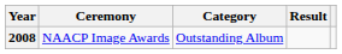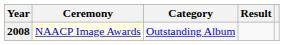2008 | Ceremony: no background -> lightyellow background
